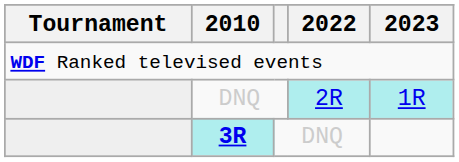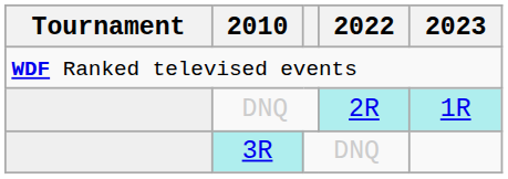3R | 2010: bold -> normal
